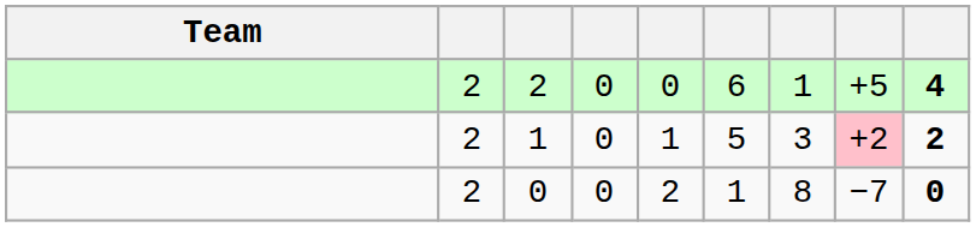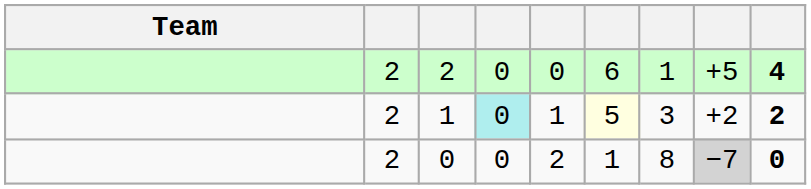row 3 | column 4: no background -> paleturquoise background
row 3 | column 6: no background -> lightyellow background
row 3 | column 8: pink background -> no background
row 4 | column 8: no background -> lightgrey background
